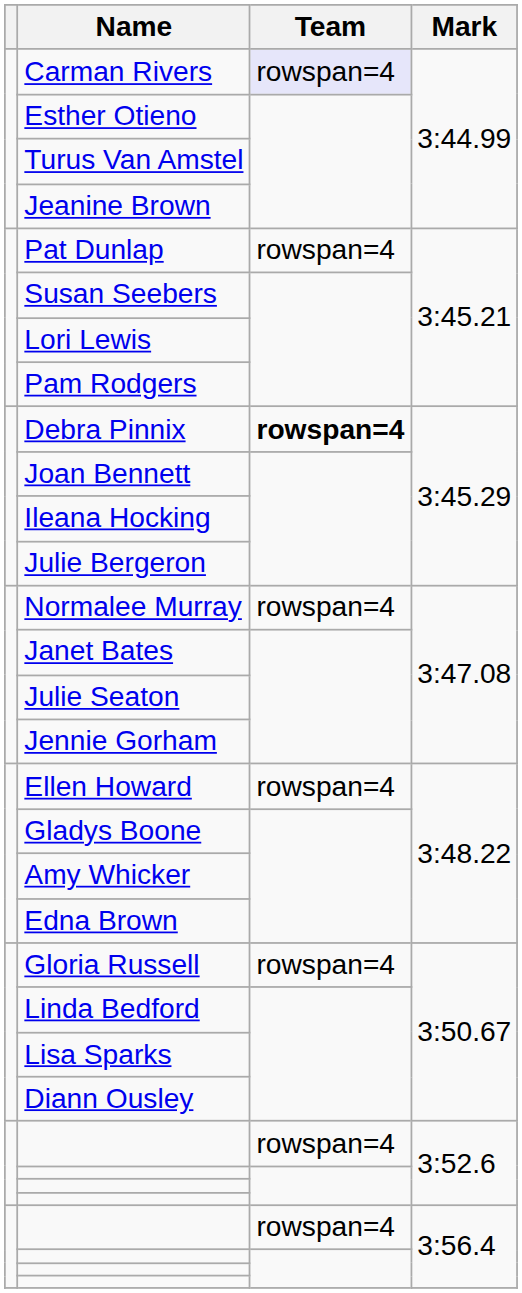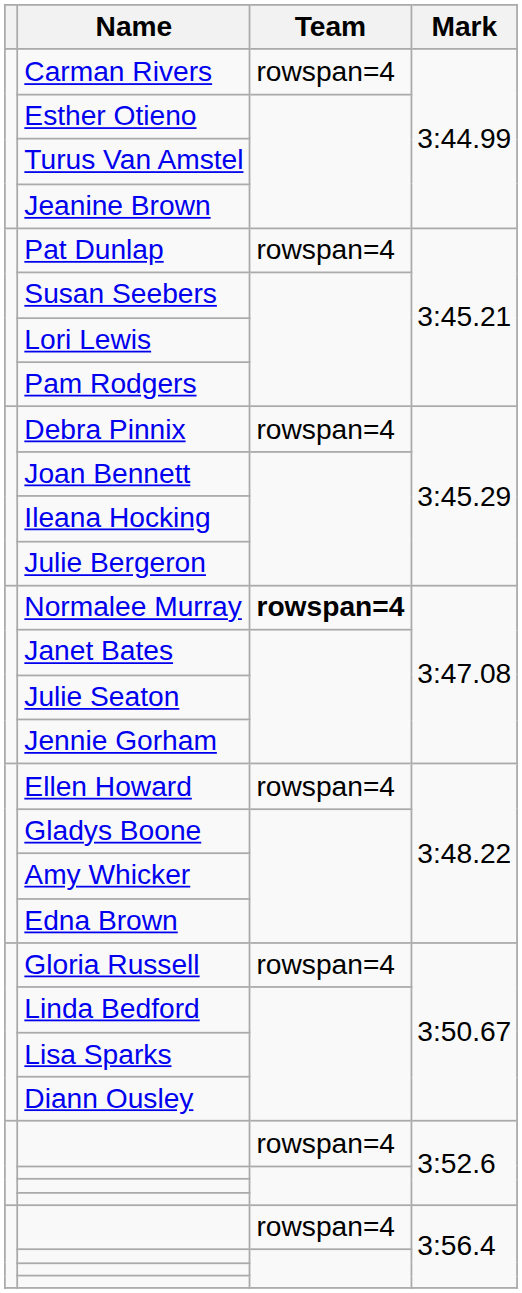Carman Rivers | Team: lavender background -> no background
Debra Pinnix | Team: bold -> normal
Normalee Murray | Team: normal -> bold
